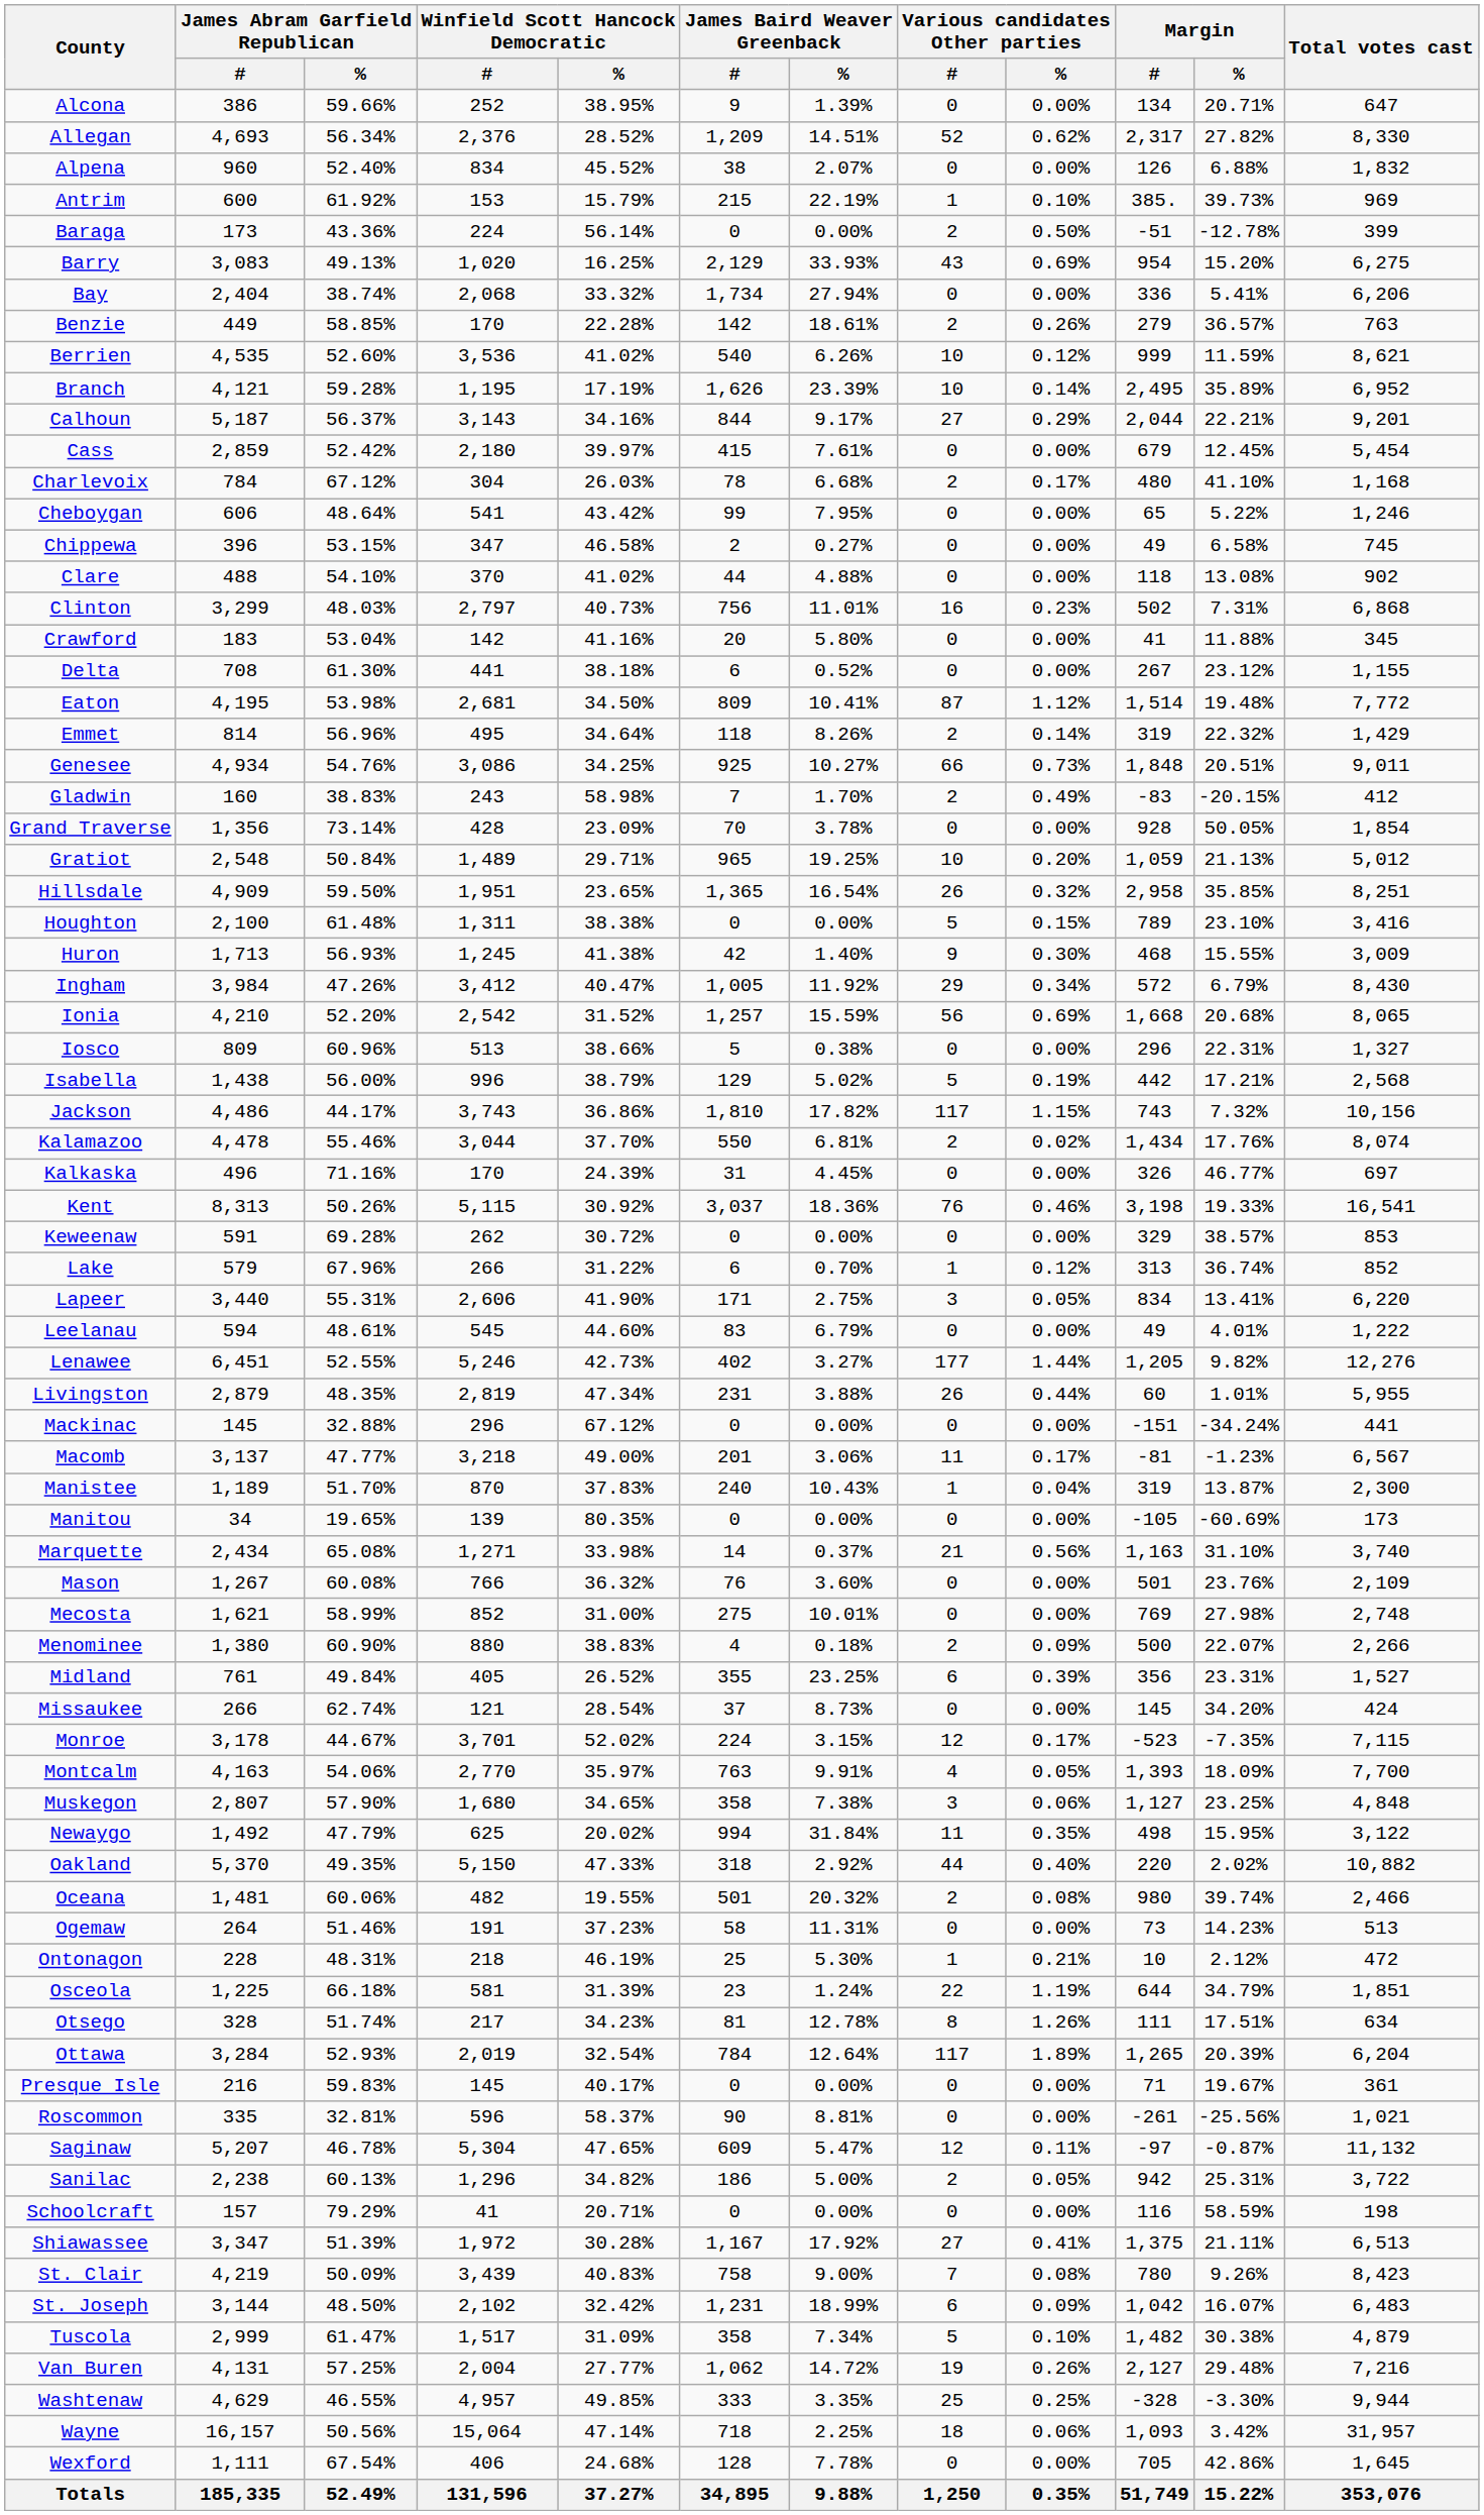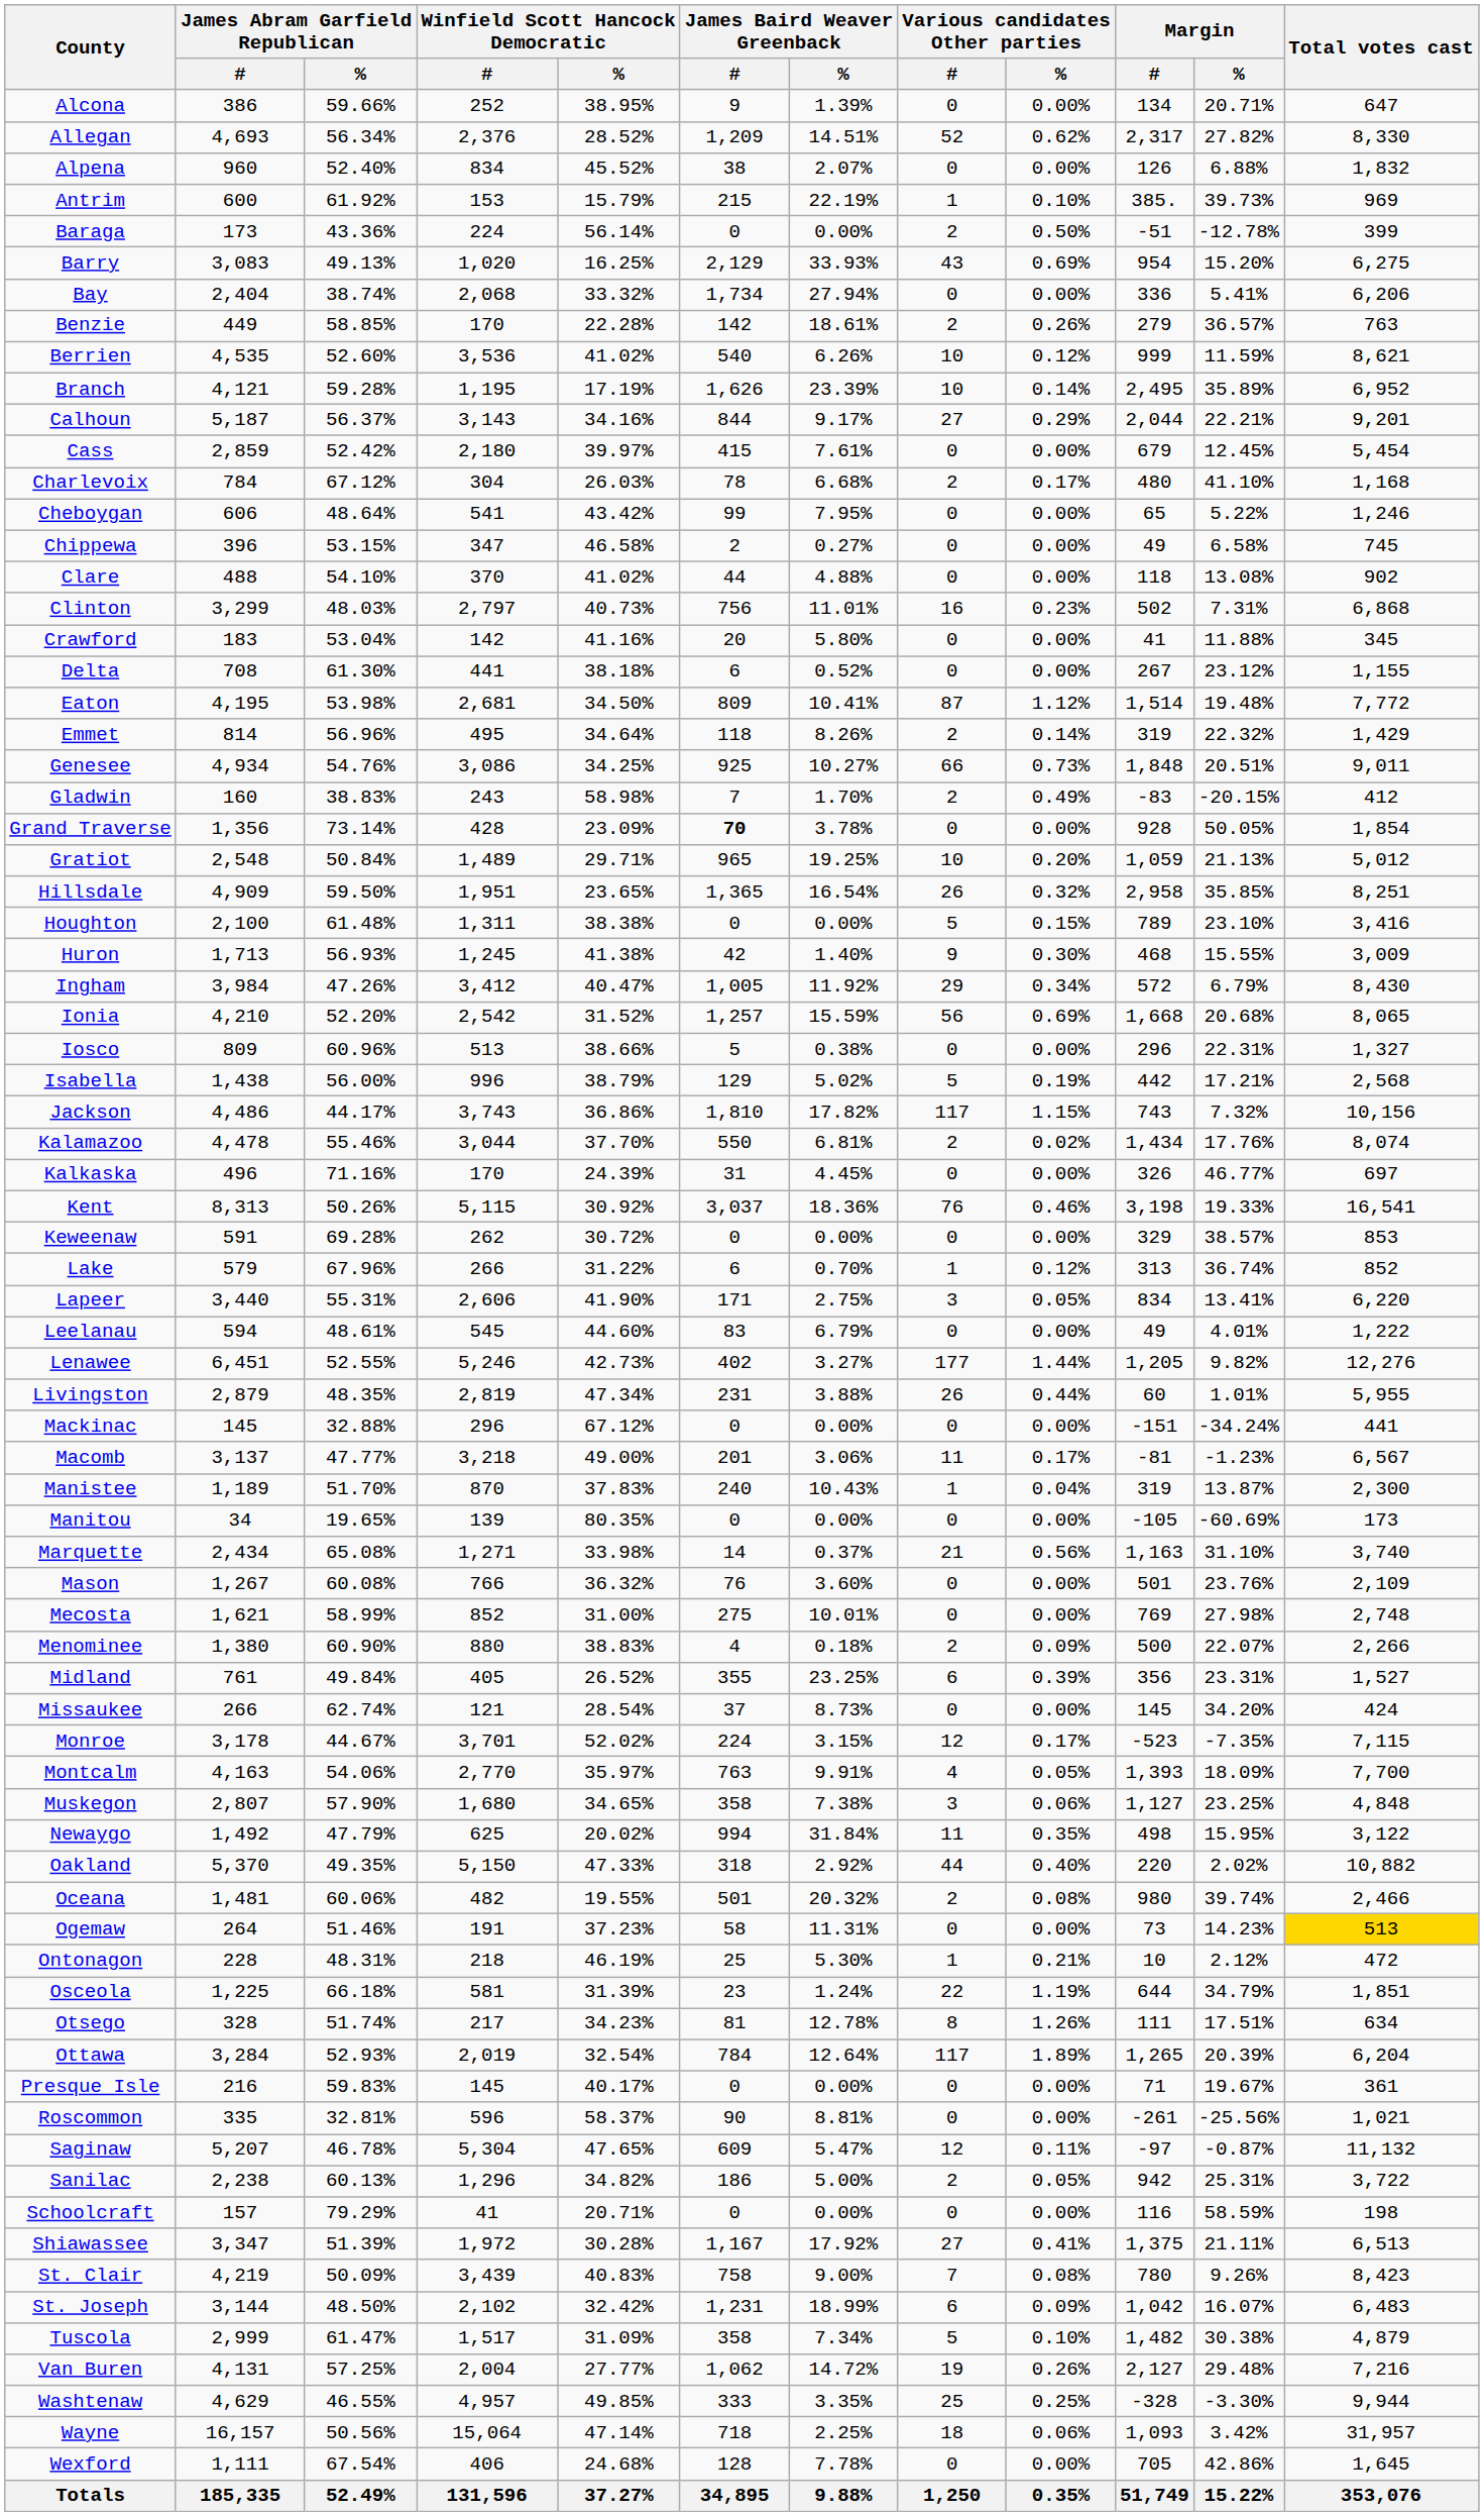Grand Traverse | James Baird Weaver Greenback / #: normal -> bold
Ogemaw | Total votes cast: no background -> gold background
